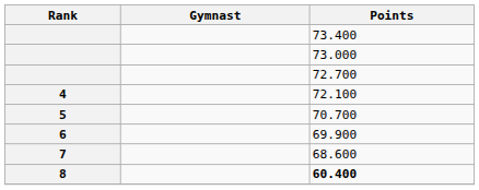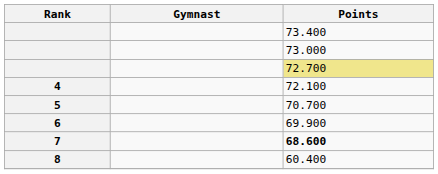72.700 | Points: no background -> khaki background
68.600 | Points: normal -> bold
60.400 | Points: bold -> normal
